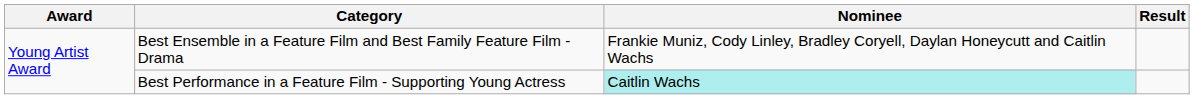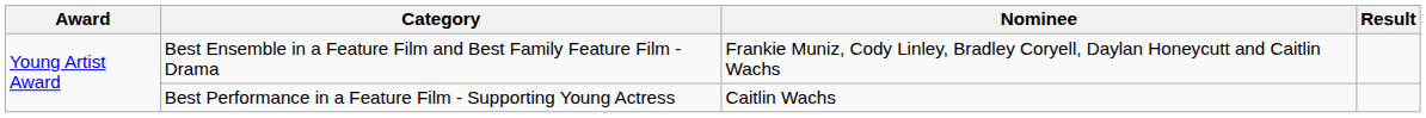row 3 | Nominee: paleturquoise background -> no background
